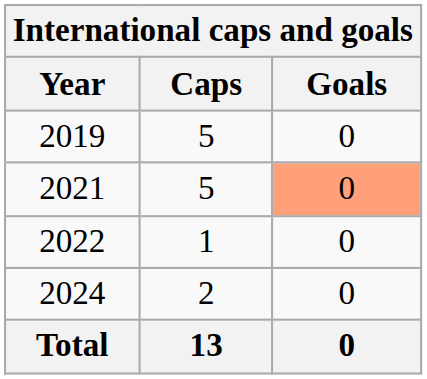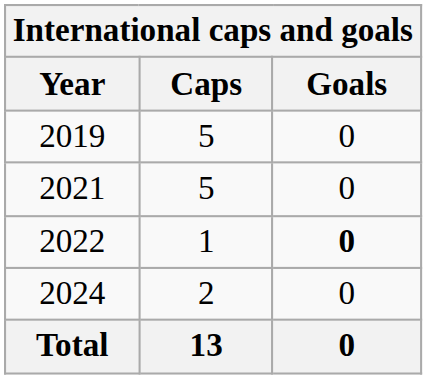2021 | Goals: lightsalmon background -> no background
2022 | Goals: normal -> bold
